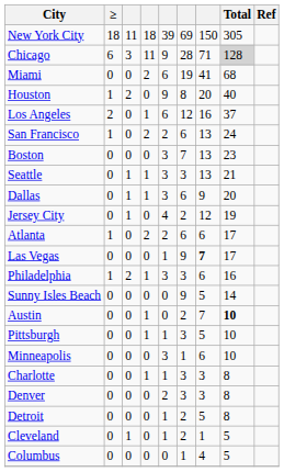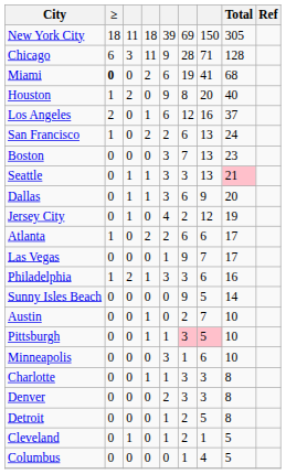Chicago | Total: lightgrey background -> no background
Miami | ≥: normal -> bold
Seattle | Total: no background -> pink background
Las Vegas | column 7: bold -> normal
Austin | Total: bold -> normal
Pittsburgh | column 6: no background -> pink background
Pittsburgh | column 7: no background -> pink background
